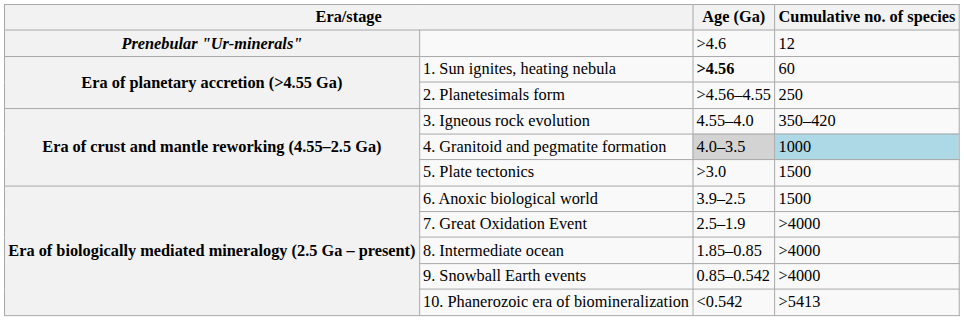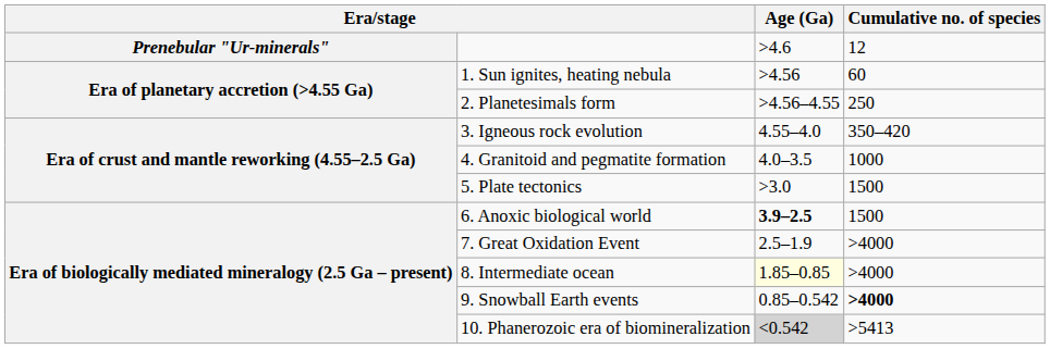1. Sun ignites, heating nebula | Age (Ga): bold -> normal
4. Granitoid and pegmatite formation | Age (Ga): lightgrey background -> no background
4. Granitoid and pegmatite formation | Cumulative no. of species: lightblue background -> no background
6. Anoxic biological world | Age (Ga): normal -> bold
8. Intermediate ocean | Age (Ga): no background -> lightyellow background
9. Snowball Earth events | Cumulative no. of species: normal -> bold
10. Phanerozoic era of biomineralization | Age (Ga): no background -> lightgrey background
